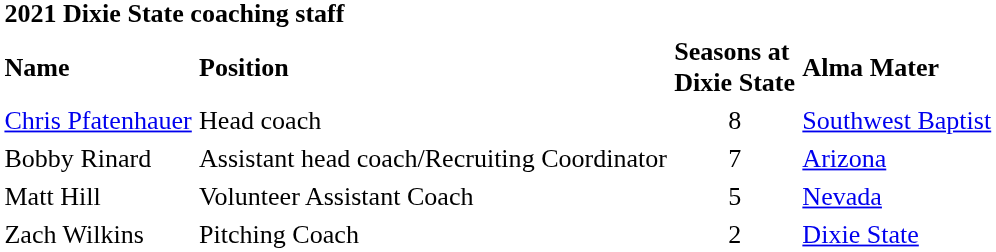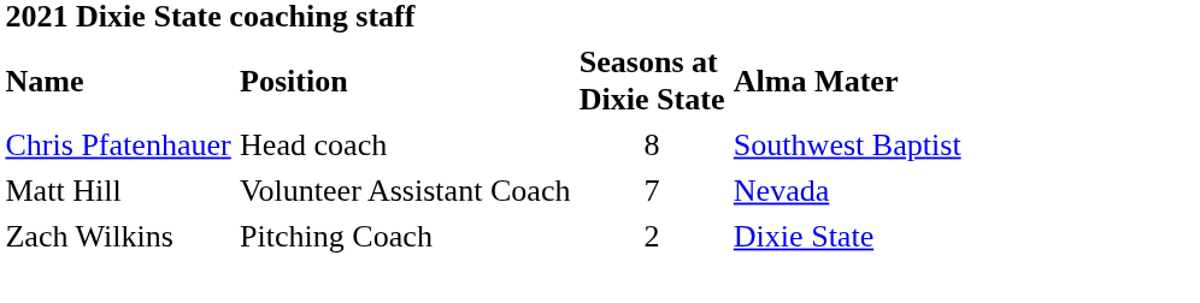- row: Bobby Rinard | Assistant head coach/Recruiting Coordinator | 7 | Arizona
Matt Hill | Seasons at Dixie State: 5 -> 7
